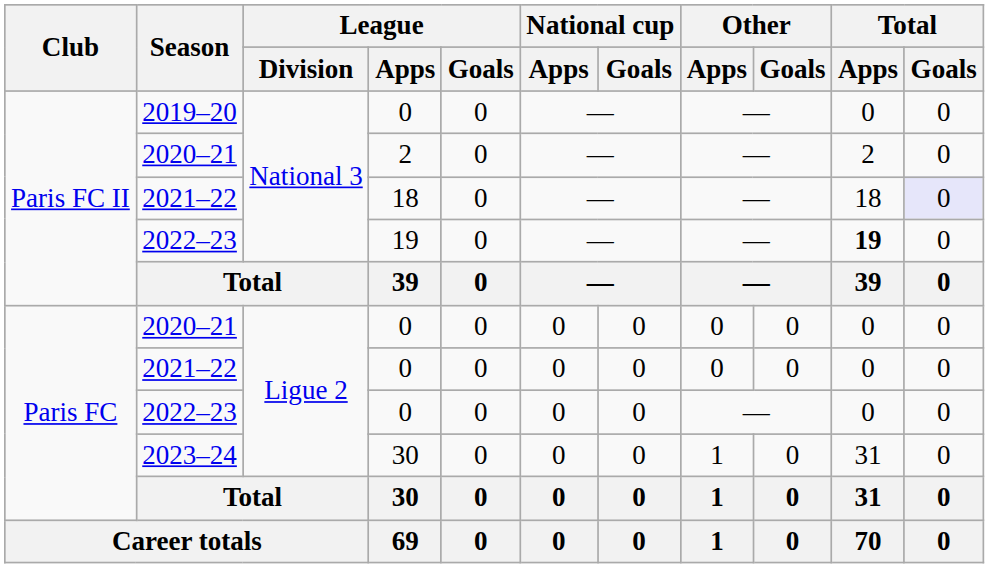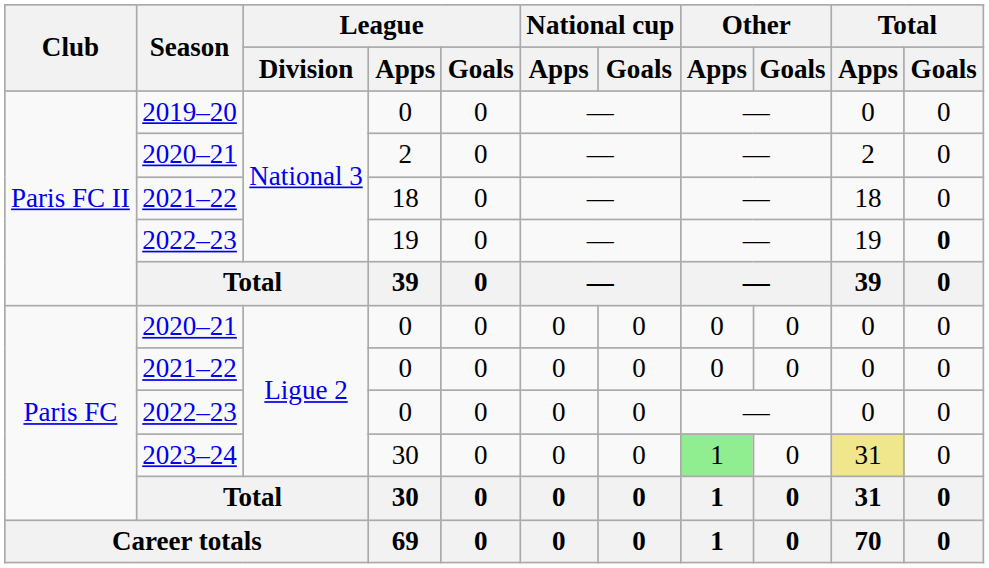2021–22 / 18 | Total / Goals: lavender background -> no background
2022–23 / 19 | Total / Apps: bold -> normal
2022–23 / 19 | Total / Goals: normal -> bold
2023–24 | Other / Apps: no background -> lightgreen background
2023–24 | Total / Apps: no background -> khaki background
